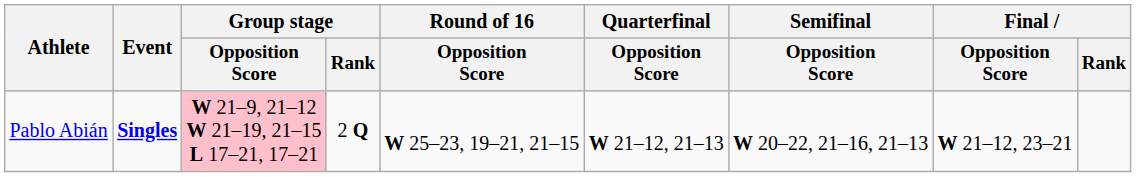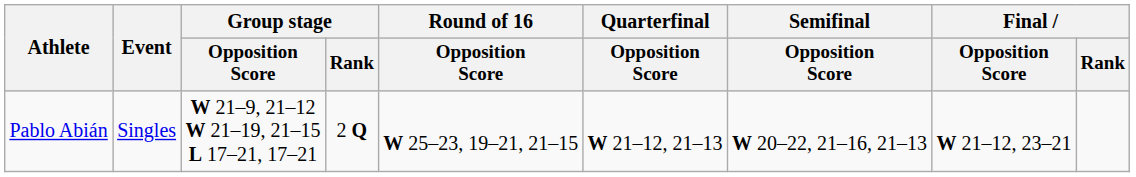Pablo Abián | Event: bold -> normal
Pablo Abián | Group stage / Opposition Score: pink background -> no background
